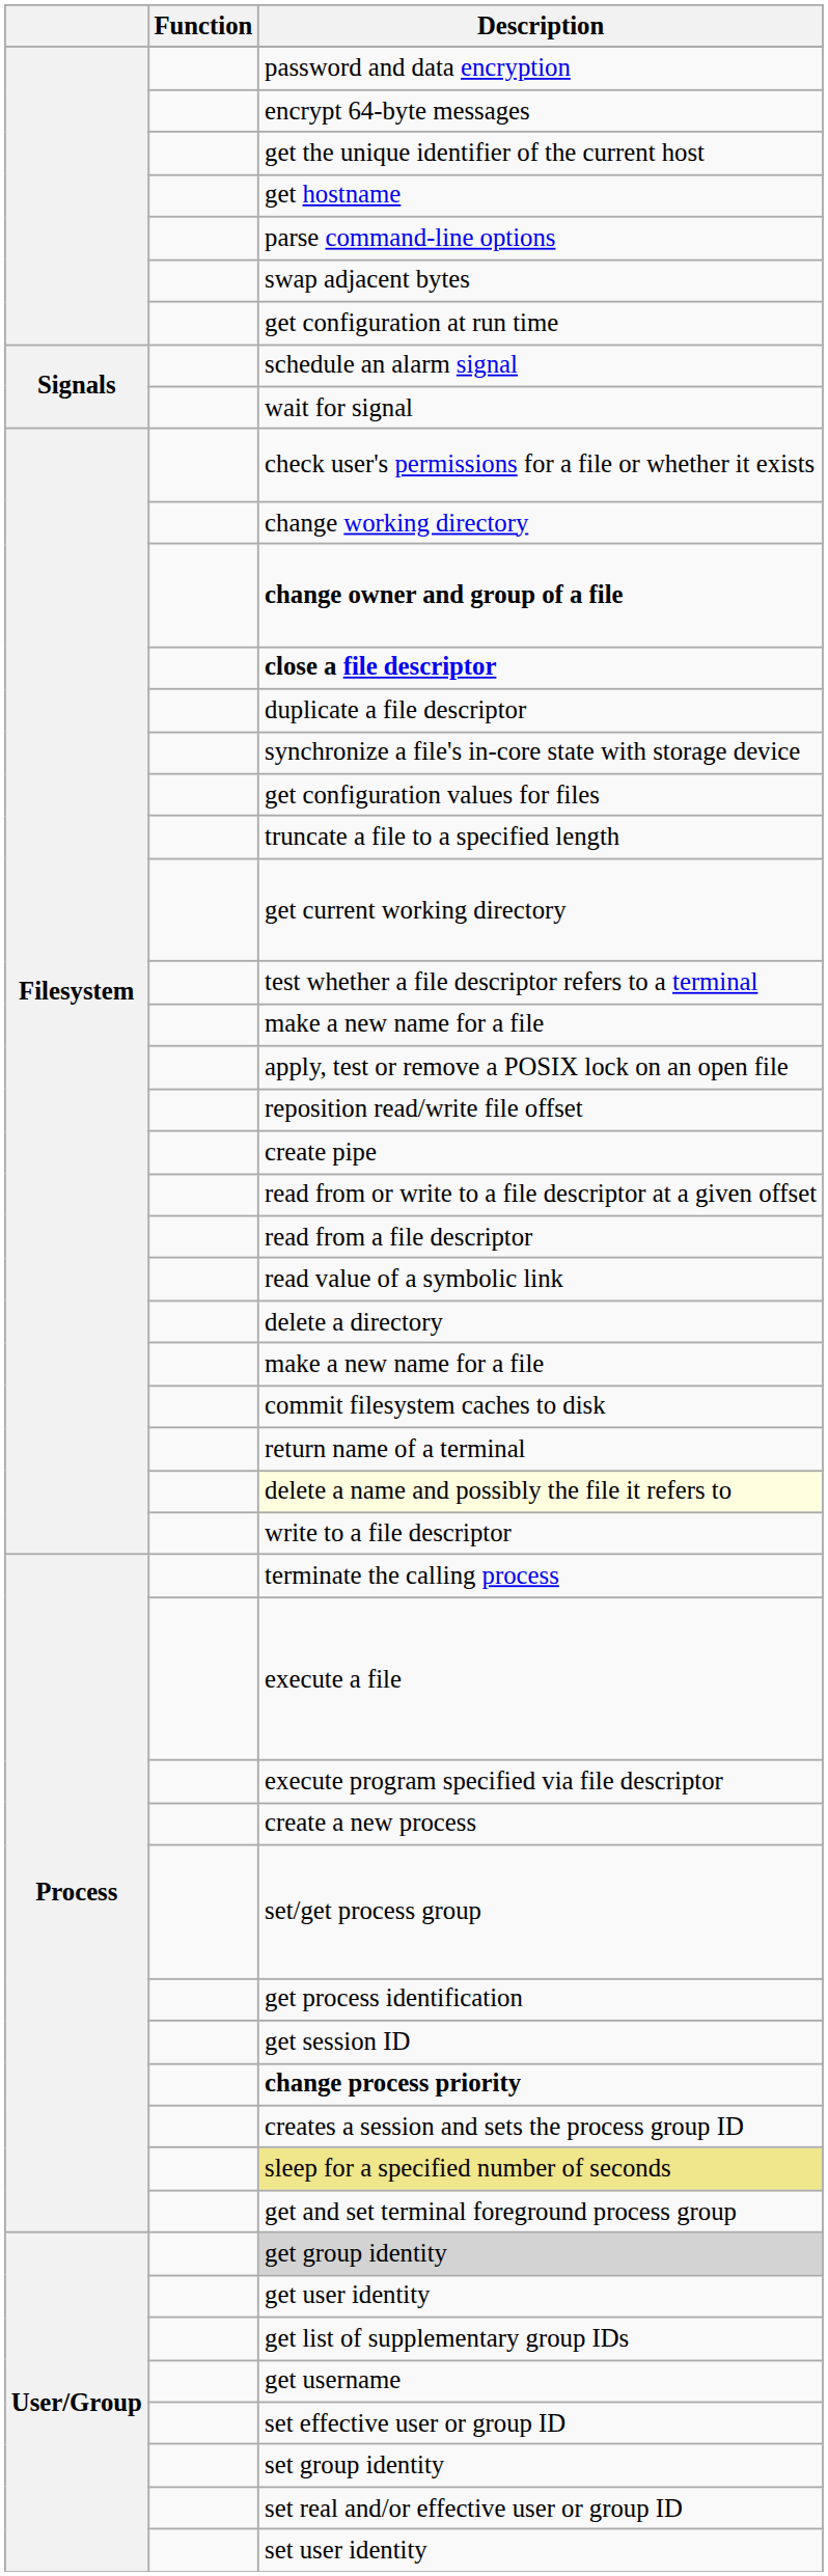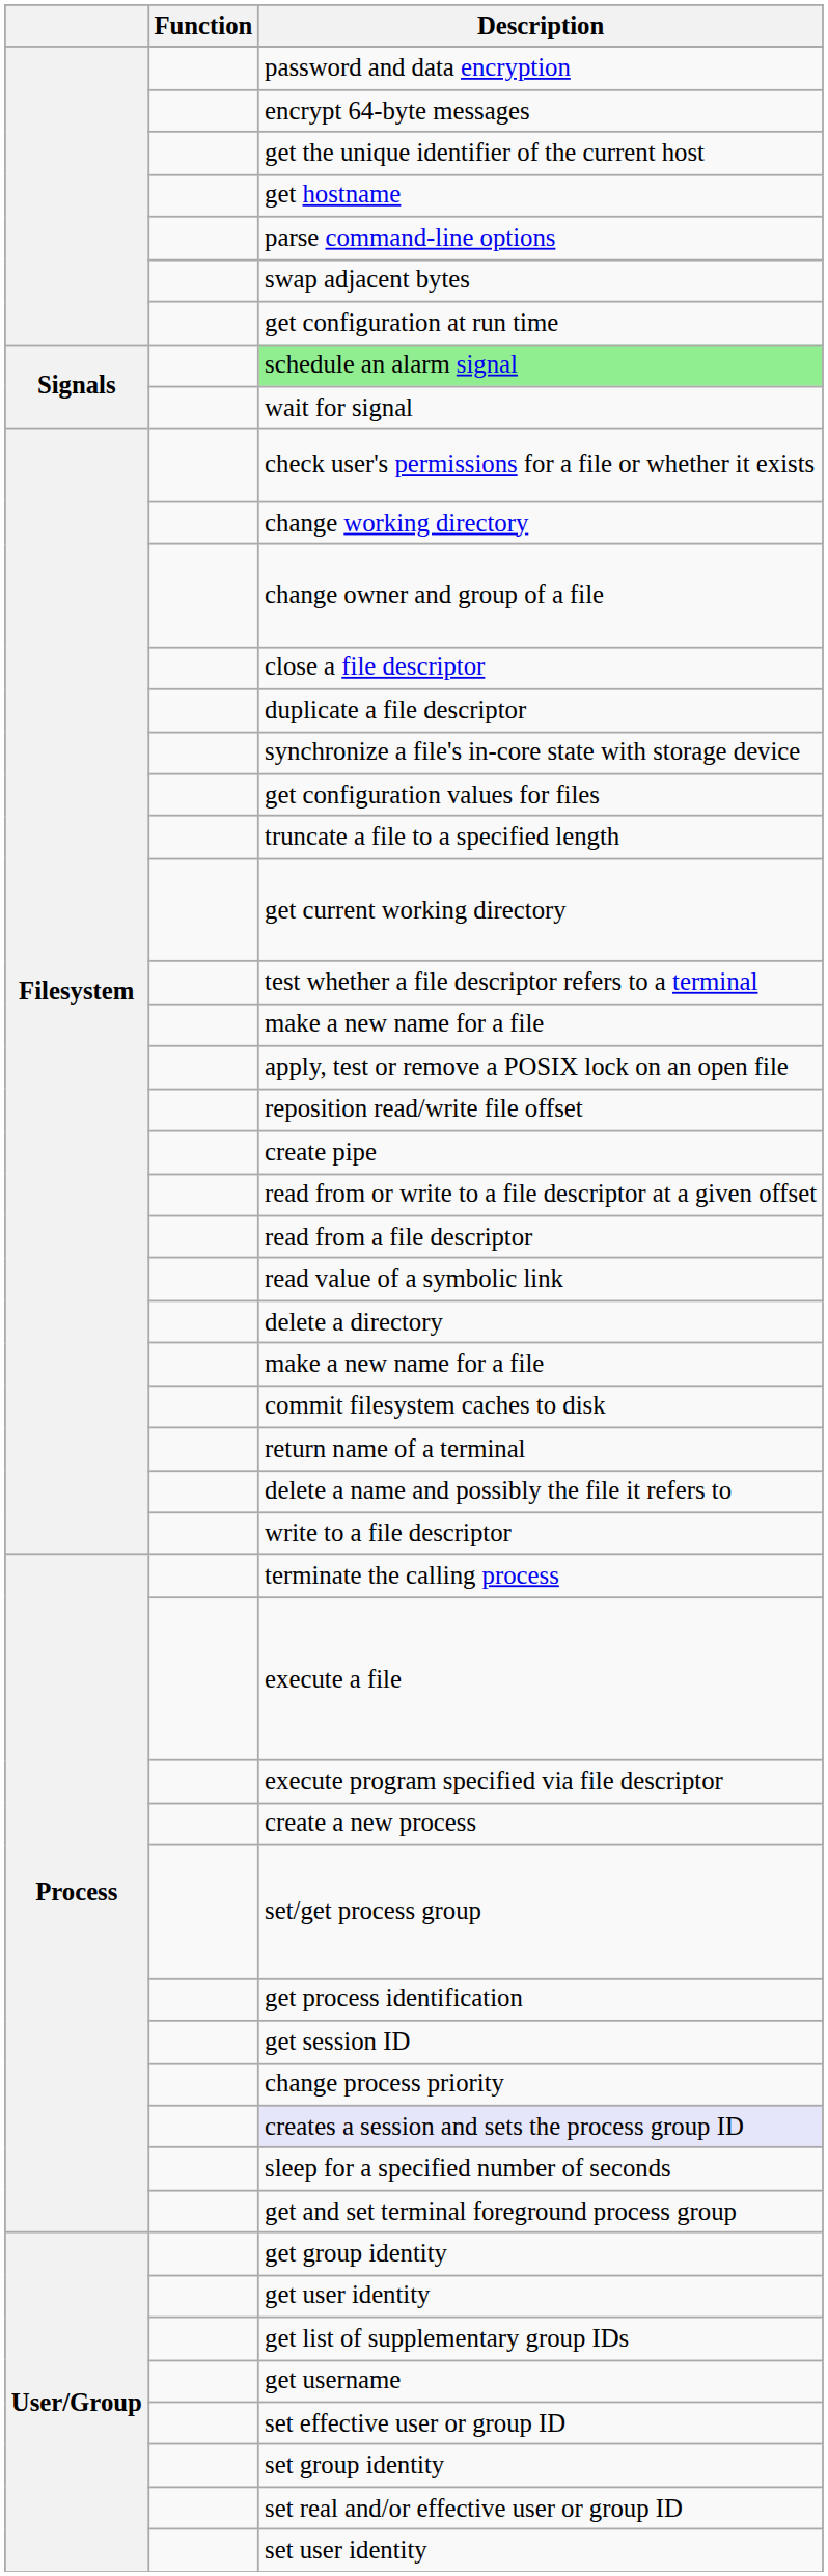schedule an alarm signal | Description: no background -> lightgreen background
change owner and group of a file | Description: bold -> normal
close a file descriptor | Description: bold -> normal
delete a name and possibly the file it refers to | Description: lightyellow background -> no background
change process priority | Description: bold -> normal
creates a session and sets the process group ID | Description: no background -> lavender background
sleep for a specified number of seconds | Description: khaki background -> no background
get group identity | Description: lightgrey background -> no background
